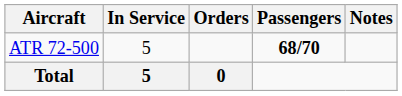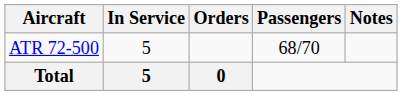ATR 72-500 | Passengers: bold -> normal
